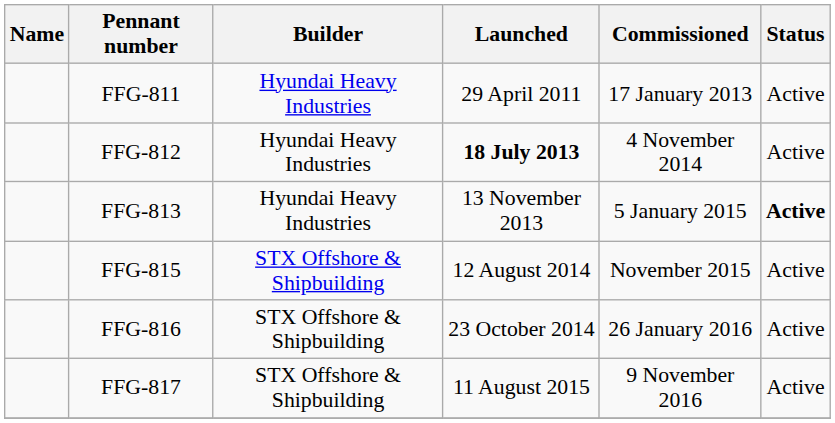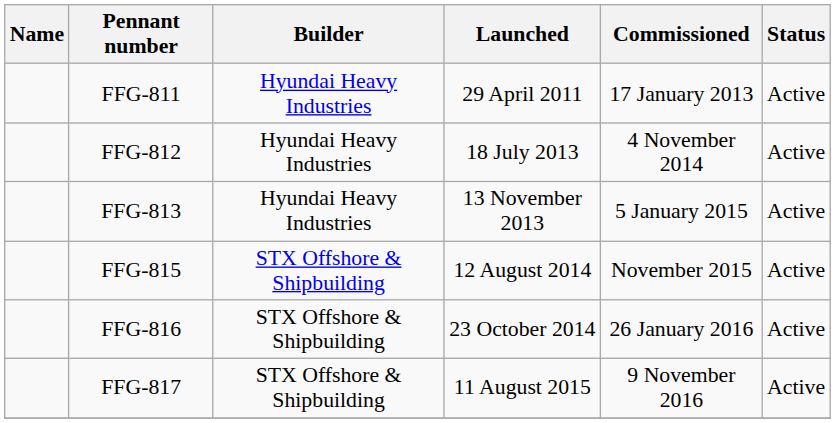FFG-812 | Launched: bold -> normal
FFG-813 | Status: bold -> normal
